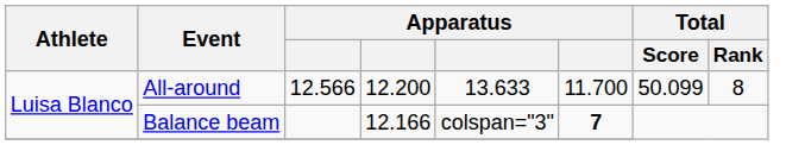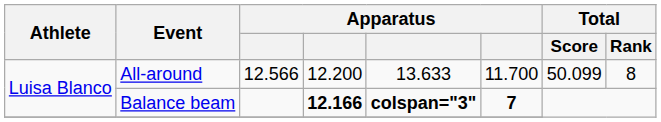Balance beam | column 4: normal -> bold
Balance beam | column 5: normal -> bold
